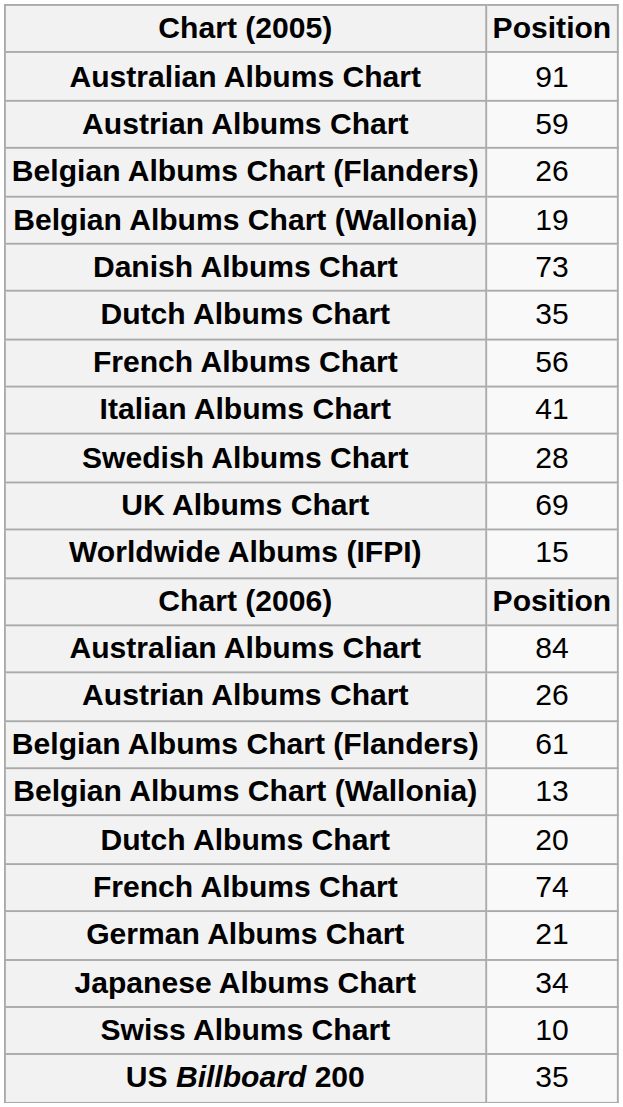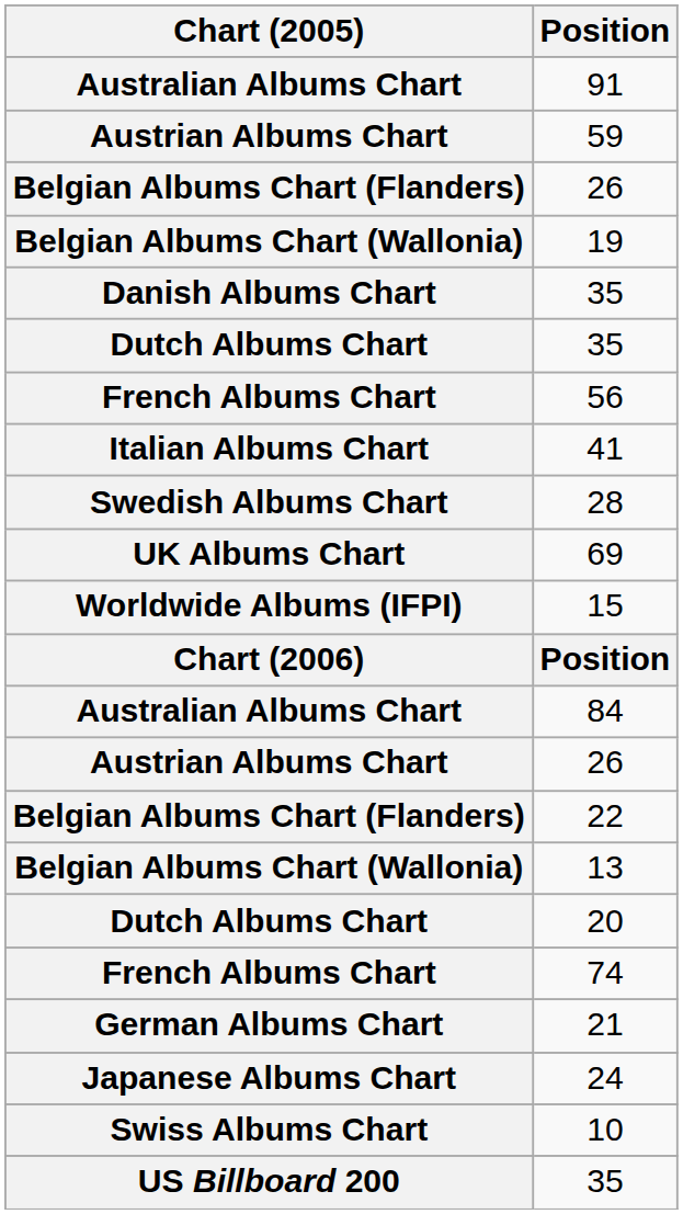row 6 | Position: 73 -> 35
row 16 | Position: 61 -> 22
row 21 | Position: 34 -> 24
